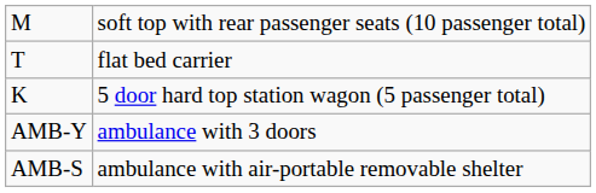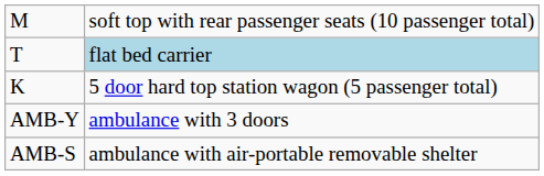T | column 2: no background -> lightblue background
